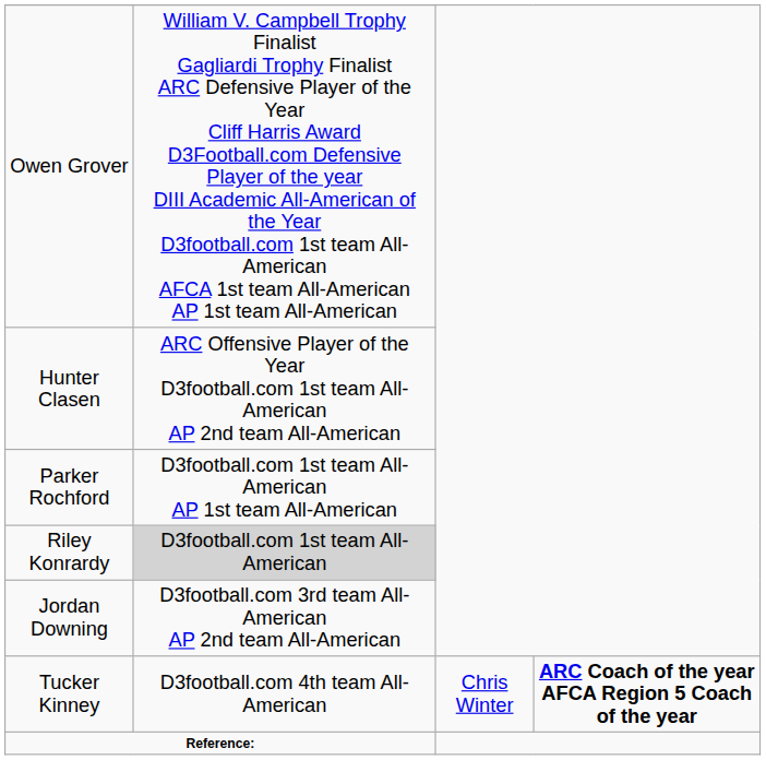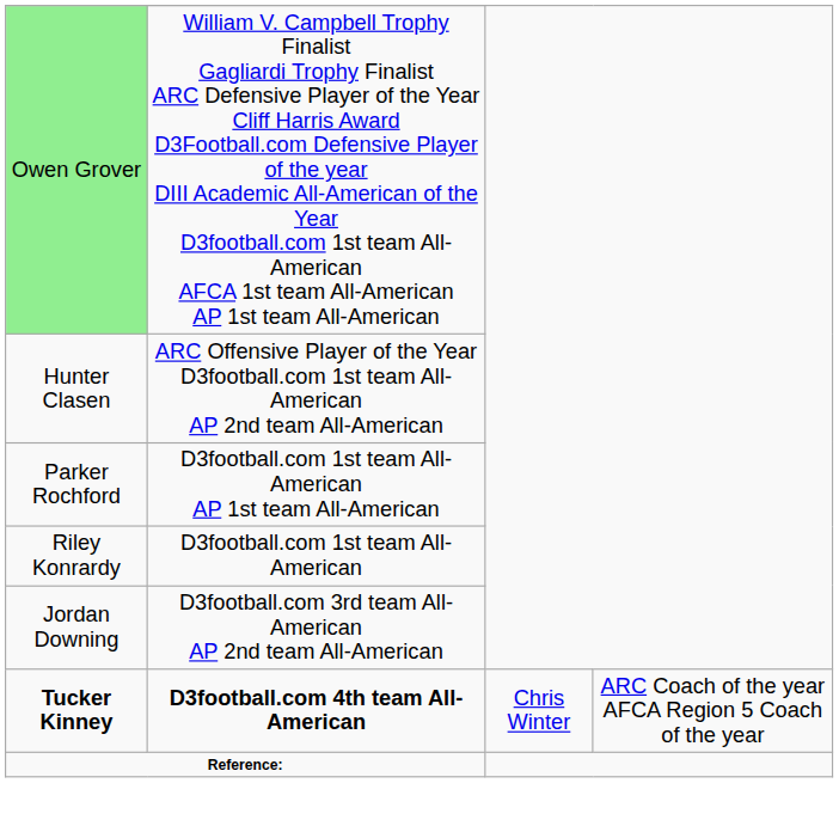Owen Grover | column 1: no background -> lightgreen background
Riley Konrardy | column 2: lightgrey background -> no background
Tucker Kinney | column 1: normal -> bold
Tucker Kinney | column 2: normal -> bold
Tucker Kinney | column 4: bold -> normal
